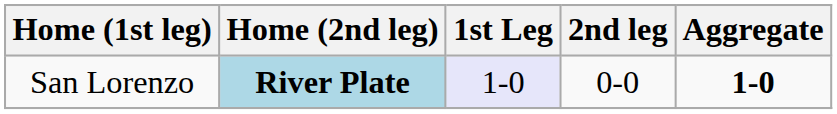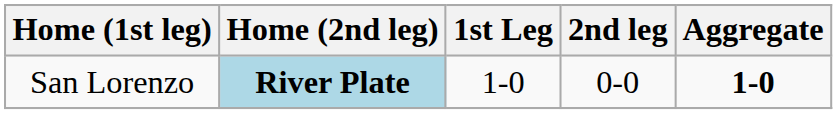San Lorenzo | 1st Leg: lavender background -> no background
